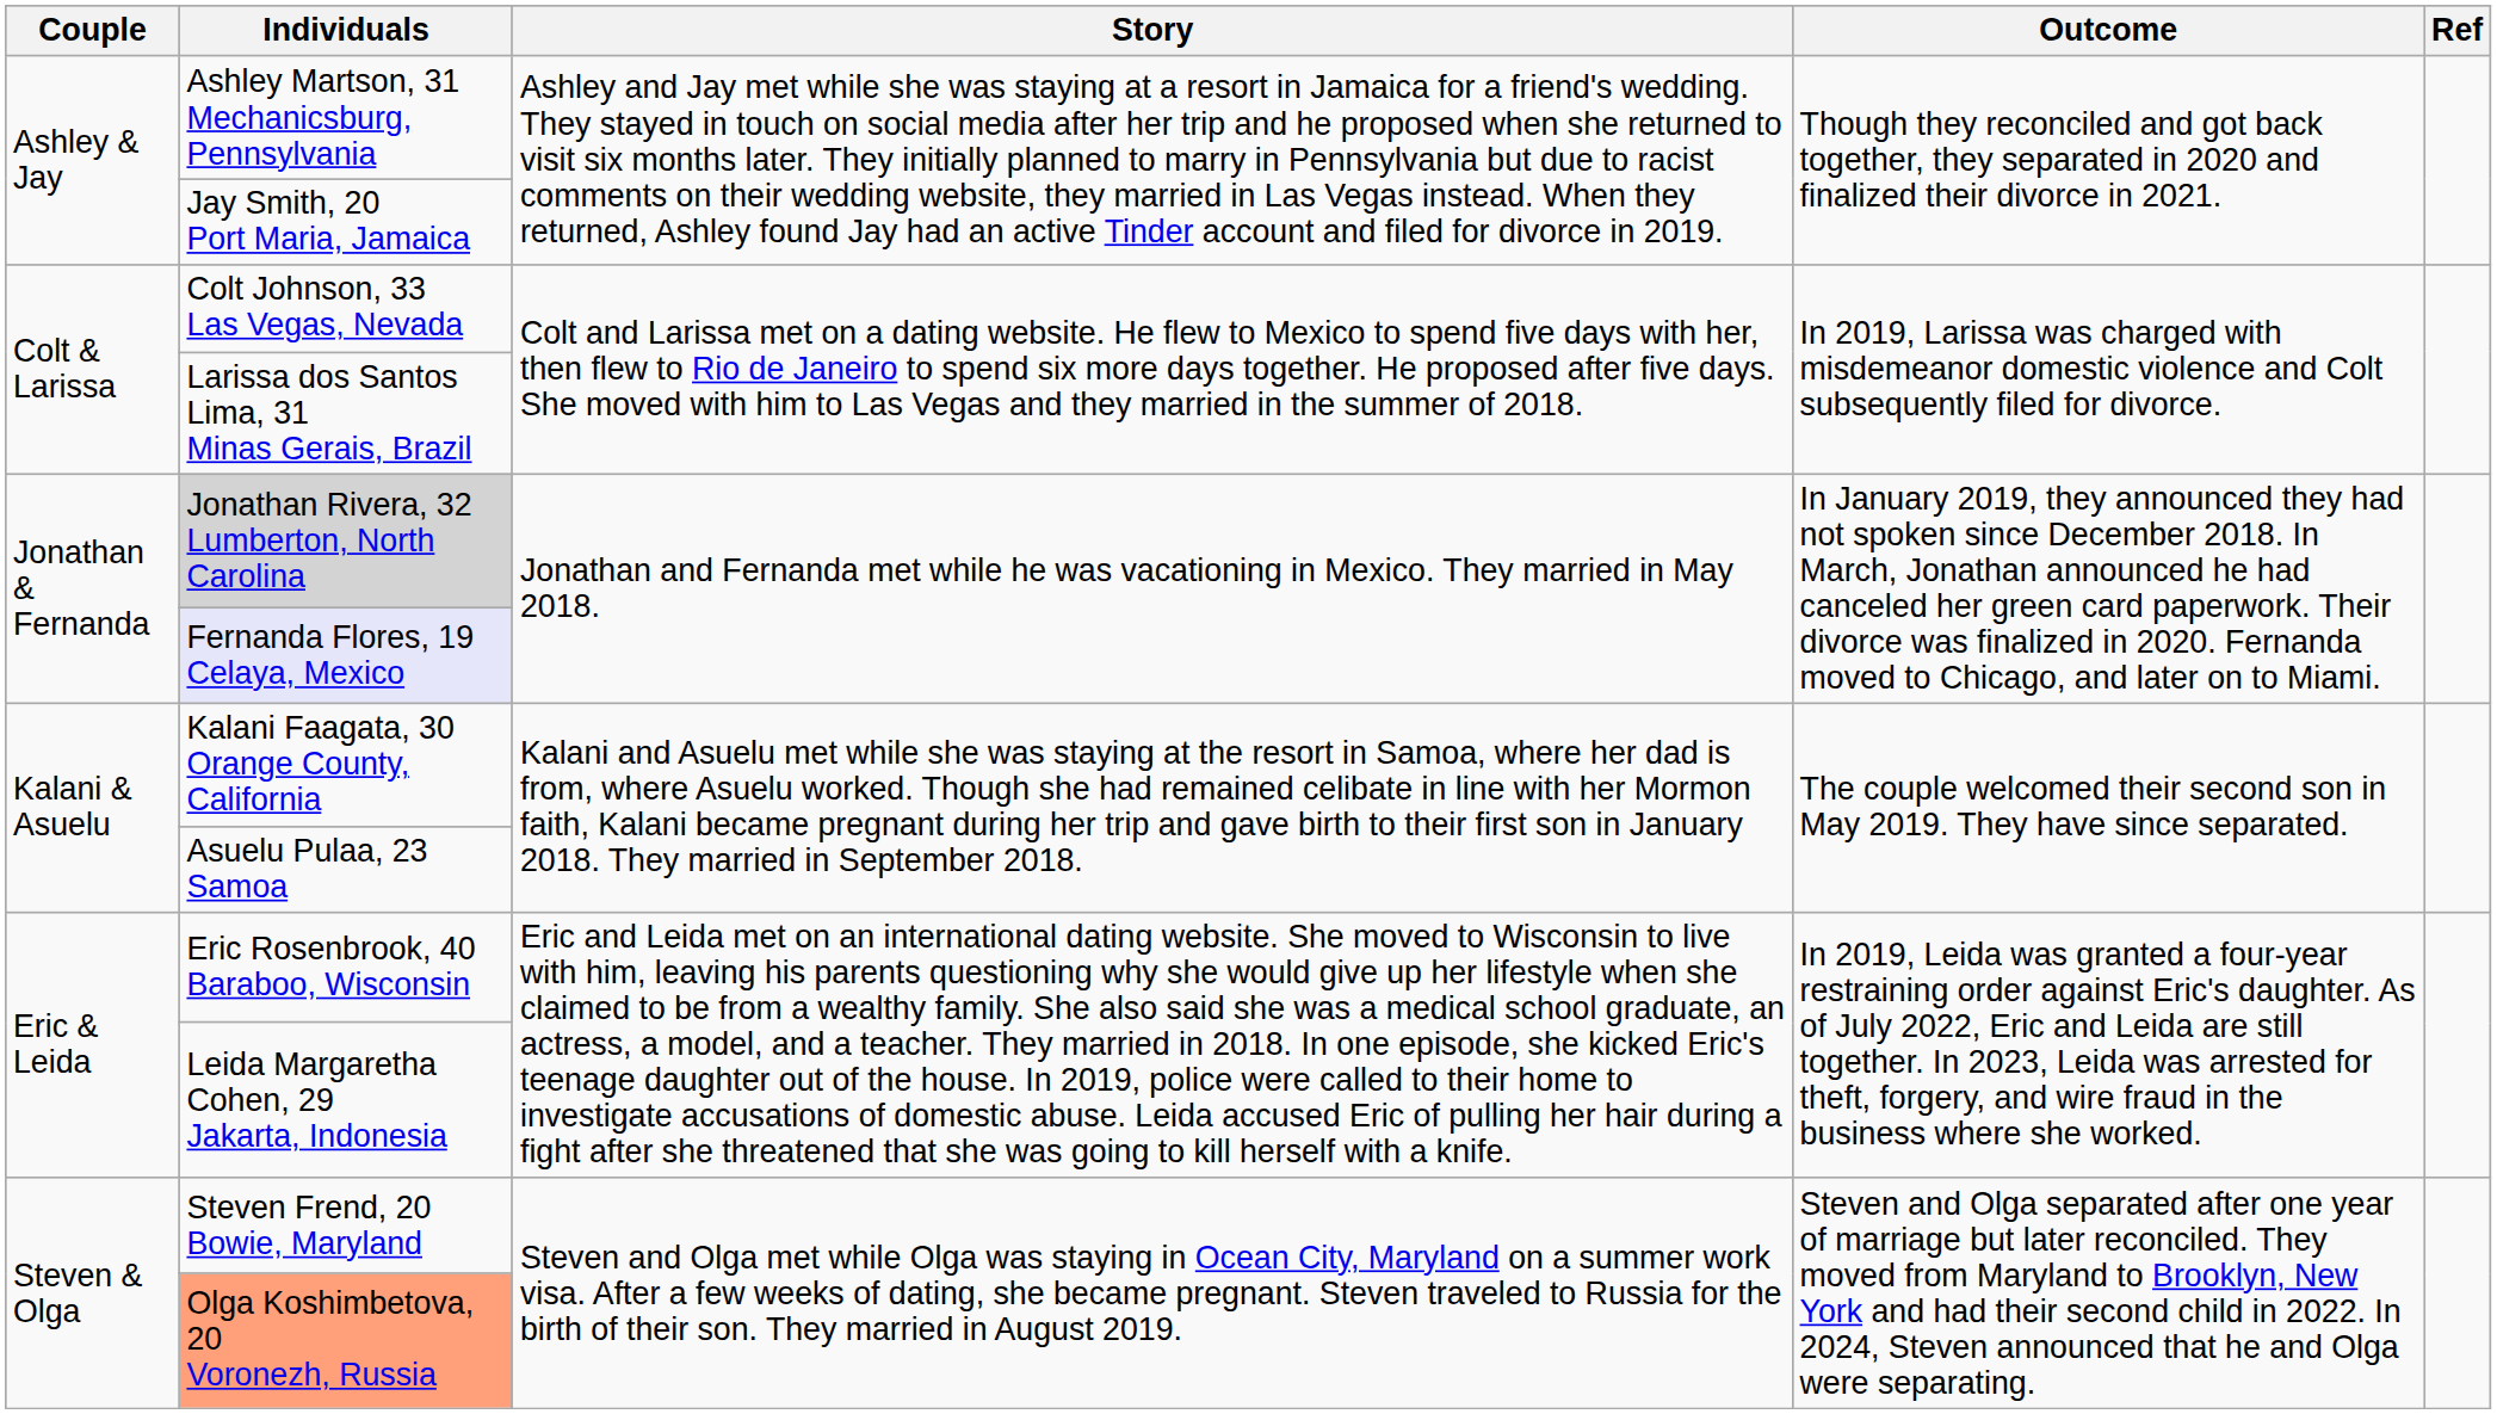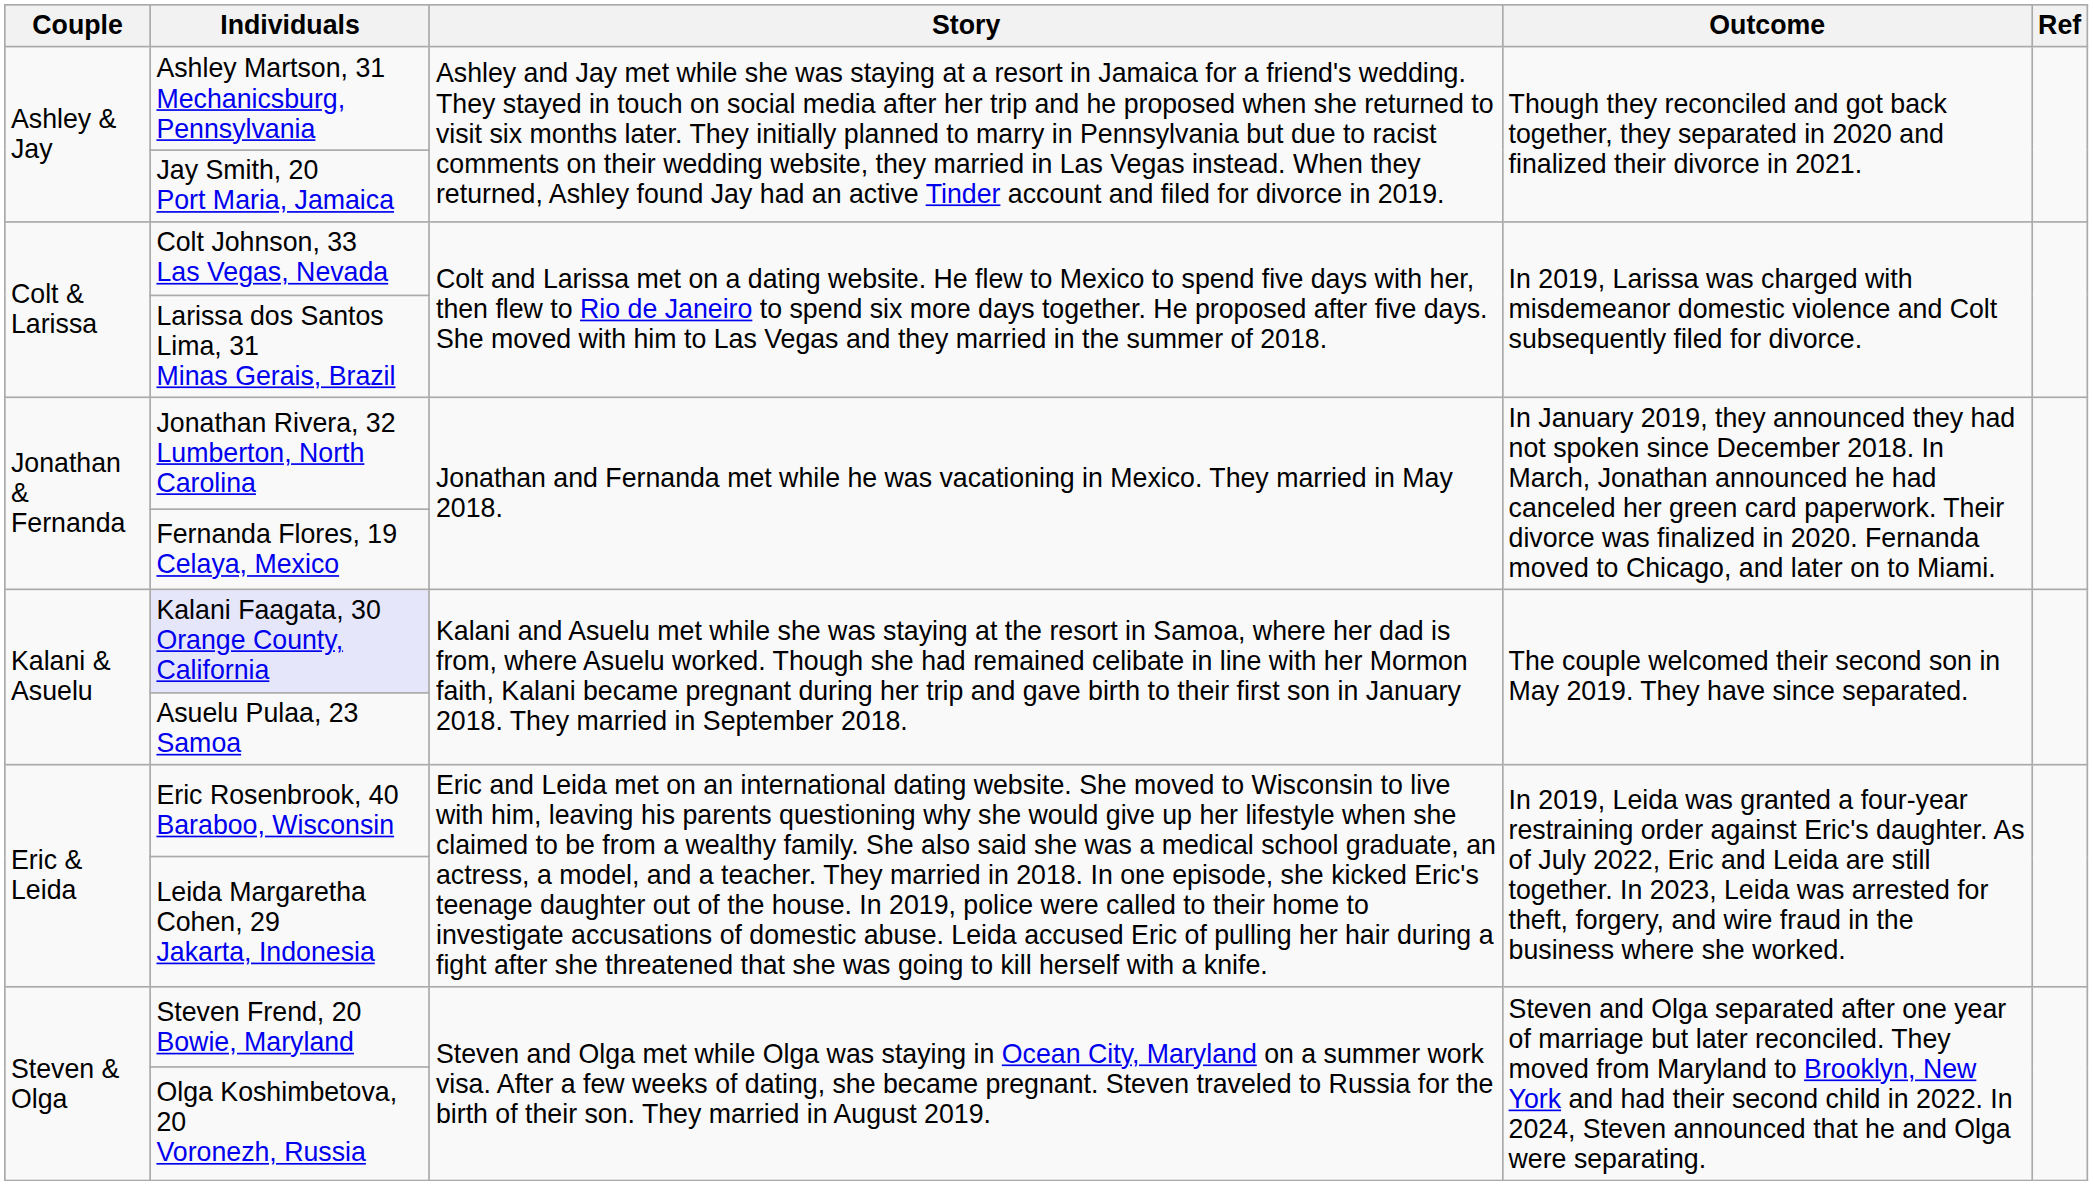Jonathan Rivera, 32 Lumberton, North Carolina | Individuals: lightgrey background -> no background
Fernanda Flores, 19 Celaya, Mexico | Individuals: lavender background -> no background
Kalani Faagata, 30 Orange County, California | Individuals: no background -> lavender background
Olga Koshimbetova, 20 Voronezh, Russia | Individuals: lightsalmon background -> no background
